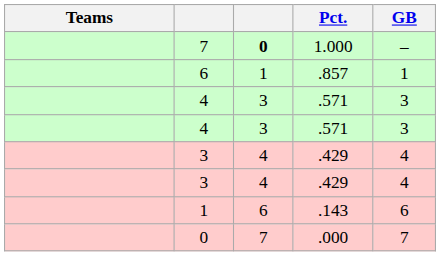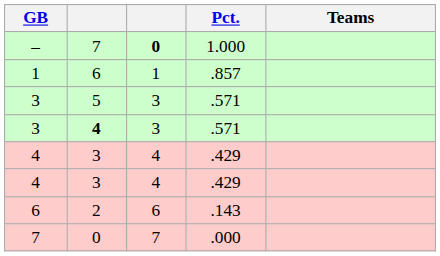columns swapped: Teams <-> GB
row 4 | column 2: 4 -> 5
row 5 | column 2: normal -> bold
row 8 | column 2: 1 -> 2
